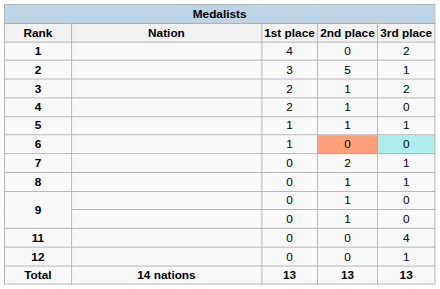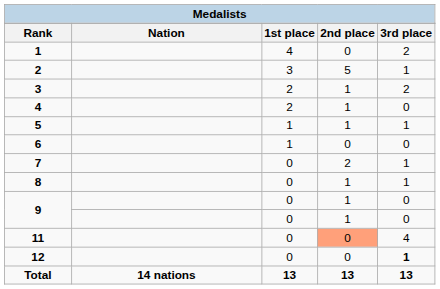6 | column 4: lightsalmon background -> no background
6 | column 5: paleturquoise background -> no background
11 | column 4: no background -> lightsalmon background
12 | column 5: normal -> bold
